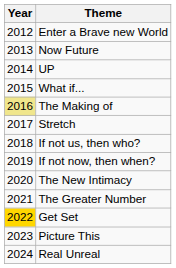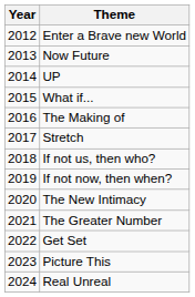The Making of | Year: khaki background -> no background
Get Set | Year: gold background -> no background
